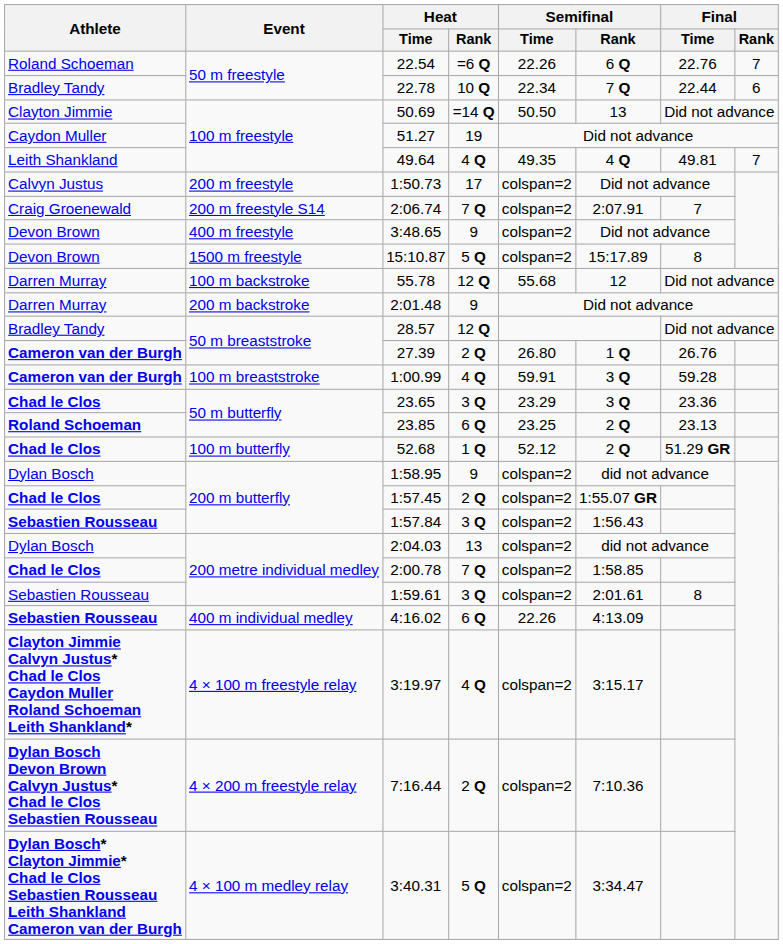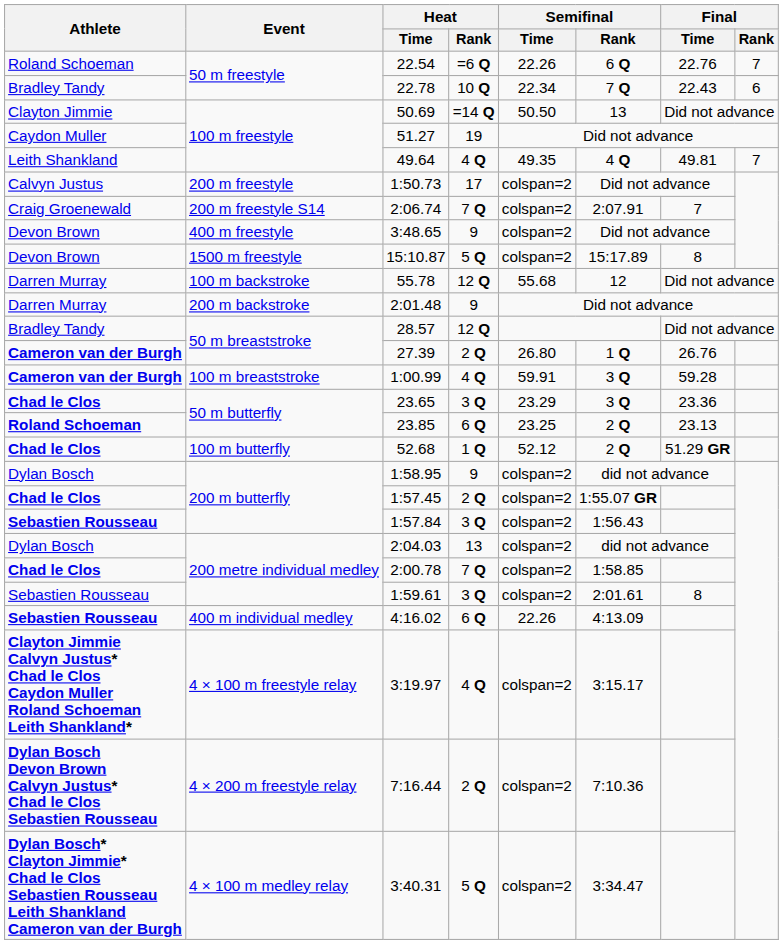22.78 | Final / Time: 22.44 -> 22.43
